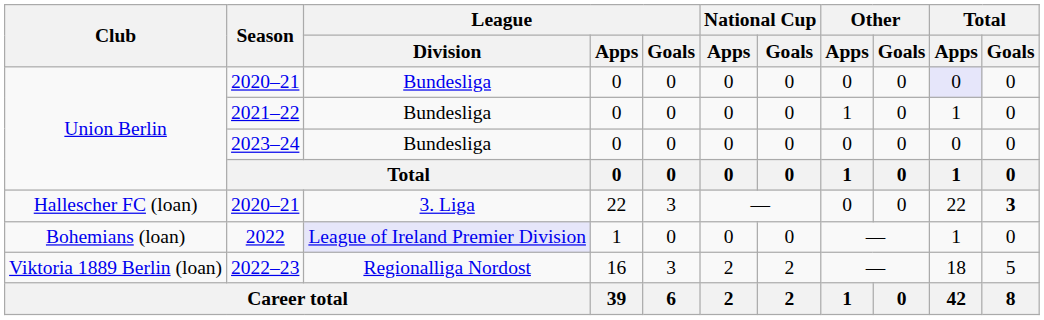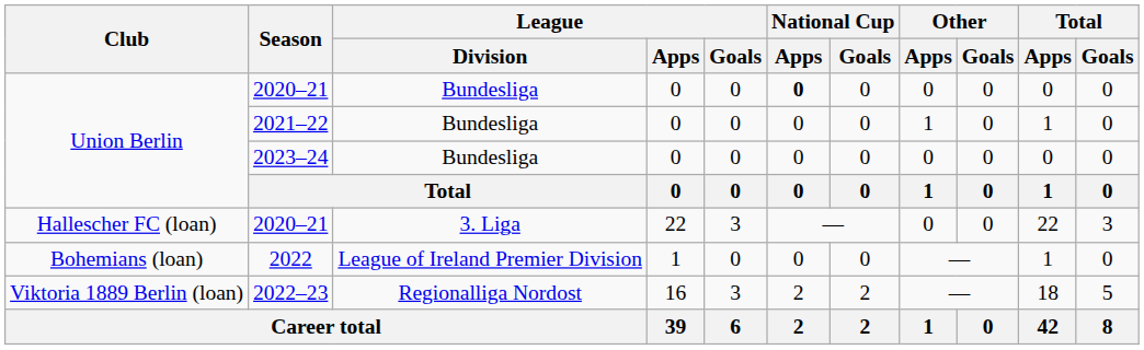Union Berlin / 2020–21 | National Cup / Apps: normal -> bold
Union Berlin / 2020–21 | Total / Apps: lavender background -> no background
Hallescher FC (loan) / 2020–21 | Total / Goals: bold -> normal
2022 | League / Division: lavender background -> no background
